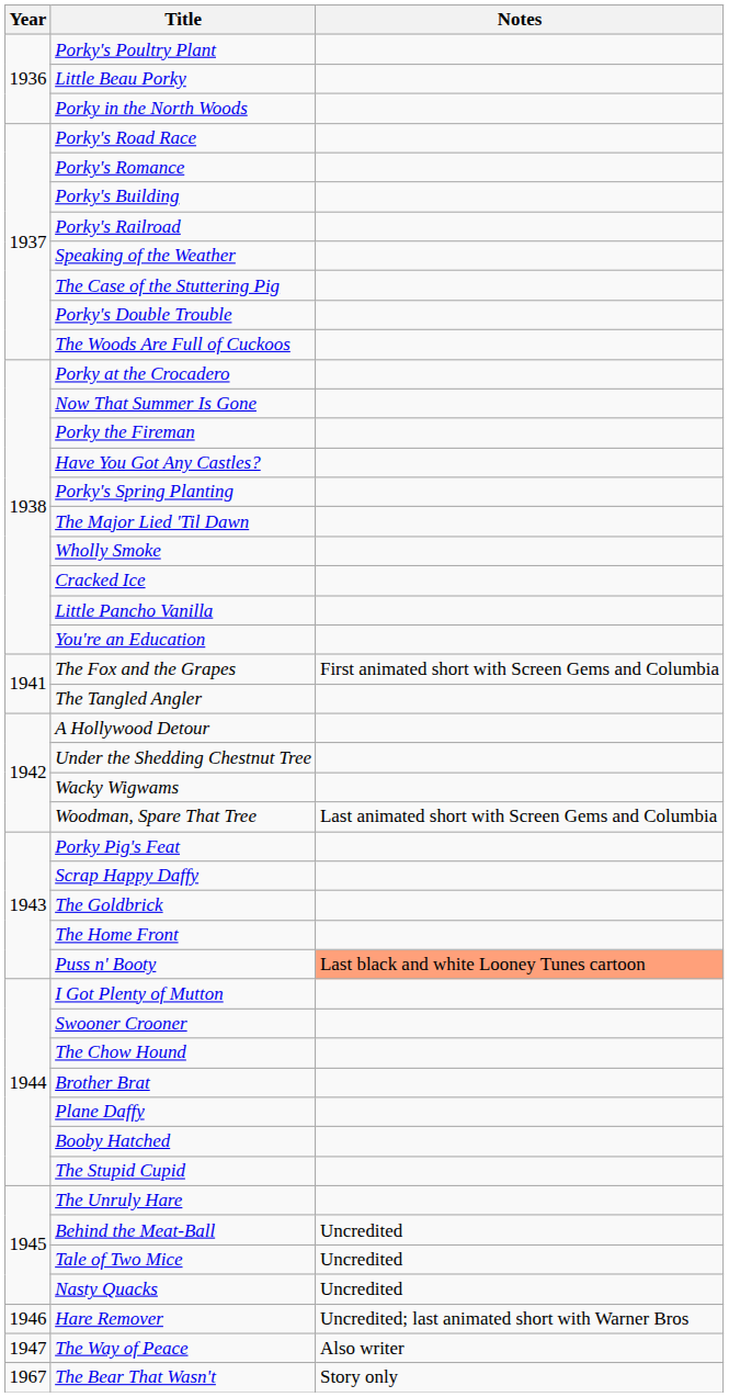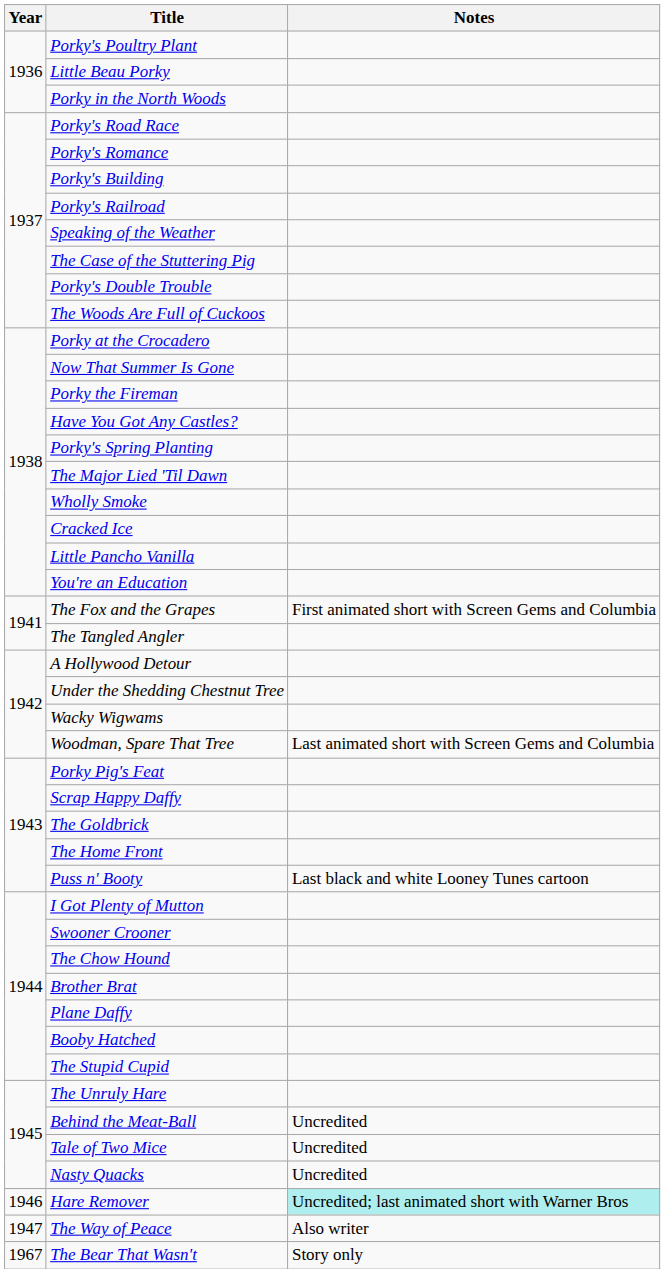Puss n' Booty | Notes: lightsalmon background -> no background
Hare Remover | Notes: no background -> paleturquoise background
